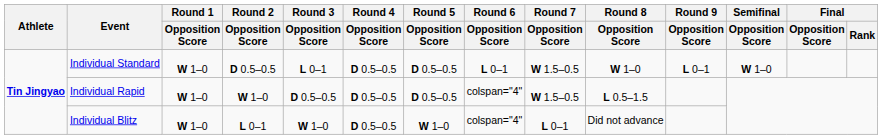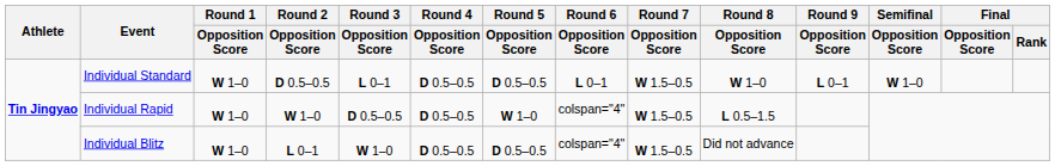Individual Rapid | Round 5 / Opposition Score: D 0.5–0.5 -> W 1–0
Individual Blitz | Round 5 / Opposition Score: W 1–0 -> D 0.5–0.5
Individual Blitz | Round 7 / Opposition Score: L 0–1 -> W 1.5–0.5
